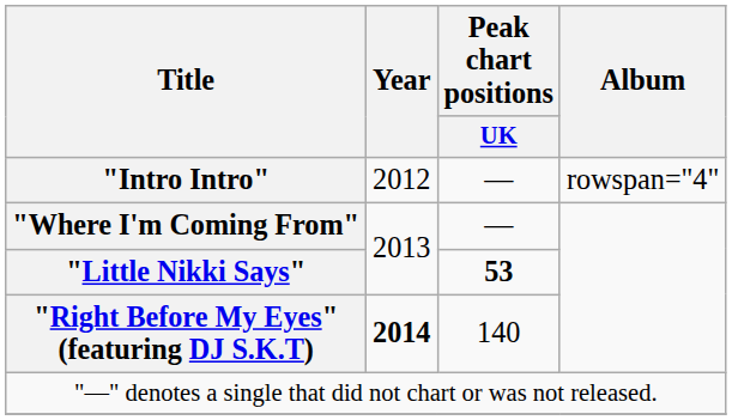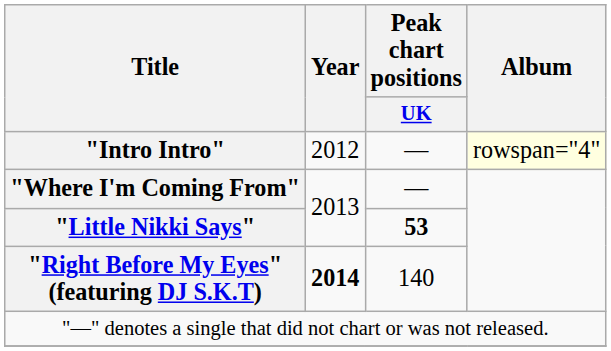"Intro Intro" | Album: no background -> lightyellow background
